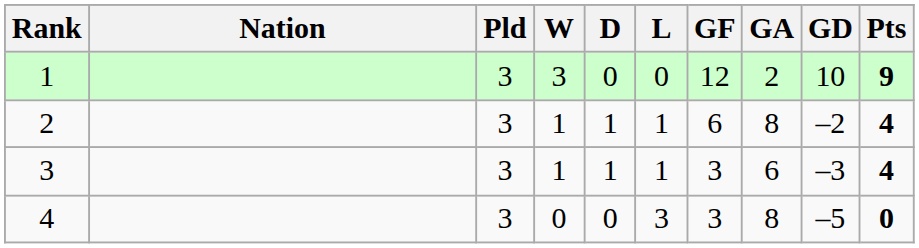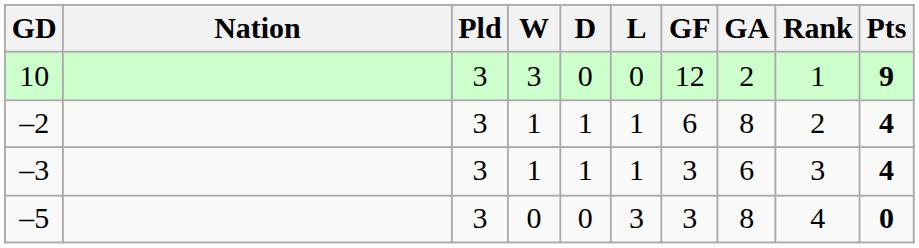columns swapped: Rank <-> GD
